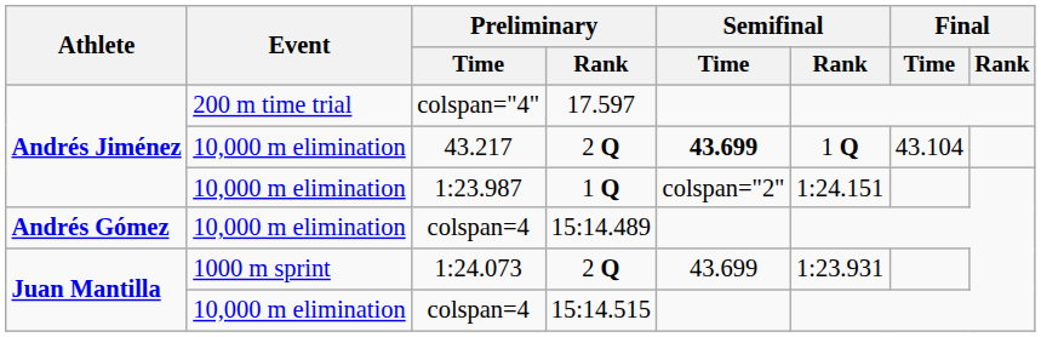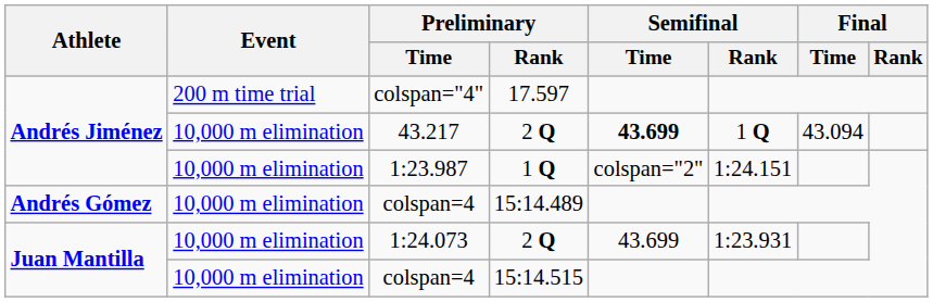43.217 | Final / Time: 43.104 -> 43.094
1:24.073 | Event: 1000 m sprint -> 10,000 m elimination
